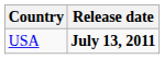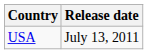USA | Release date: bold -> normal
